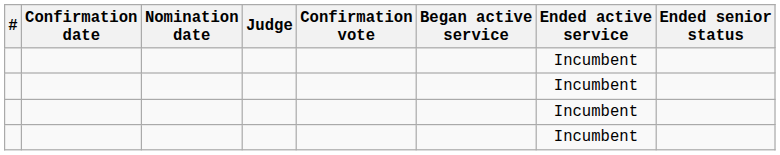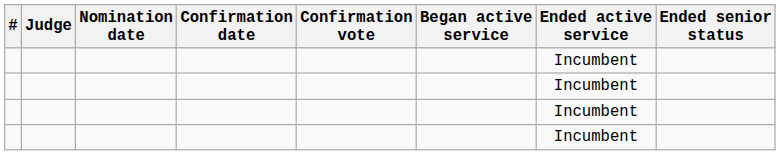columns swapped: Judge <-> Confirmation date
